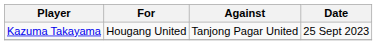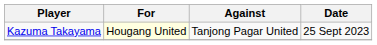Kazuma Takayama | For: no background -> lightyellow background
